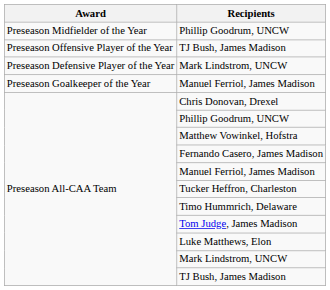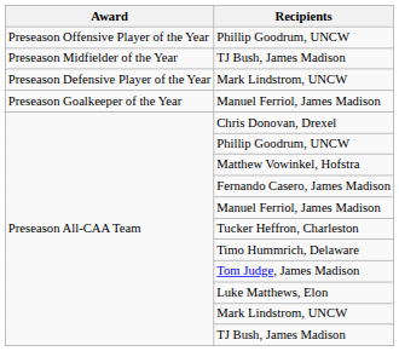row 2 | Award: Preseason Midfielder of the Year -> Preseason Offensive Player of the Year
row 3 | Award: Preseason Offensive Player of the Year -> Preseason Midfielder of the Year
